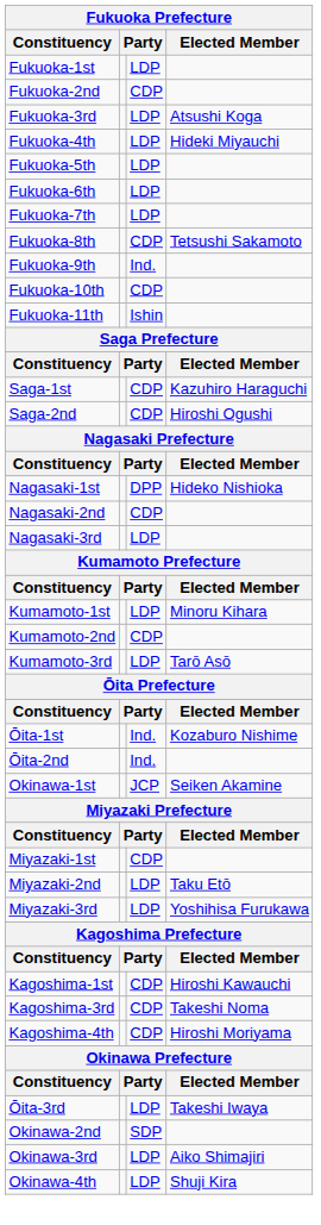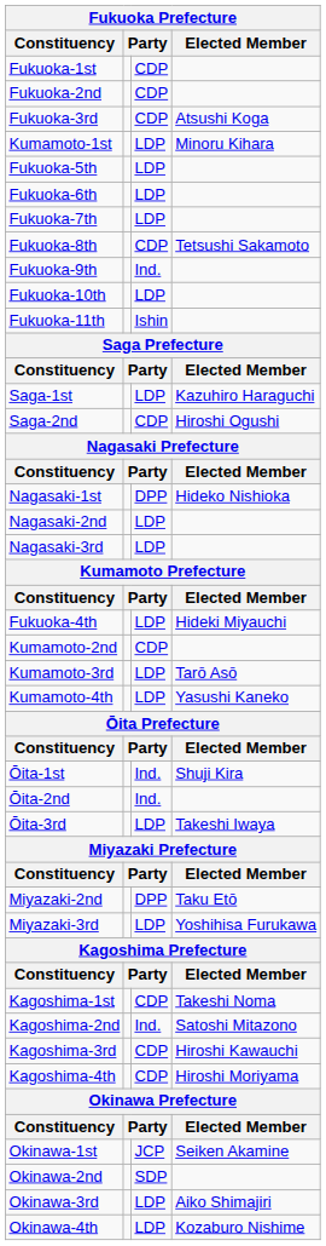Fukuoka-1st | column 3: LDP -> CDP
Fukuoka-3rd | column 3: LDP -> CDP
rows swapped: Fukuoka-4th <-> Kumamoto-1st
Fukuoka-10th | column 3: CDP -> LDP
Saga-1st | column 3: CDP -> LDP
Nagasaki-2nd | column 3: CDP -> LDP
+ row: Kumamoto-4th | LDP | Yasushi Kaneko
Ōita-1st | Elected Member: Kozaburo Nishime -> Shuji Kira
rows swapped: Ōita-3rd <-> Okinawa-1st
- row: Miyazaki-1st | CDP
Miyazaki-2nd | column 3: LDP -> DPP
Kagoshima-1st | Elected Member: Hiroshi Kawauchi -> Takeshi Noma
+ row: Kagoshima-2nd | Ind. | Satoshi Mitazono
Kagoshima-3rd | Elected Member: Takeshi Noma -> Hiroshi Kawauchi
Okinawa-4th | Elected Member: Shuji Kira -> Kozaburo Nishime
